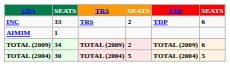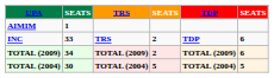rows swapped: INC <-> AIMIM
